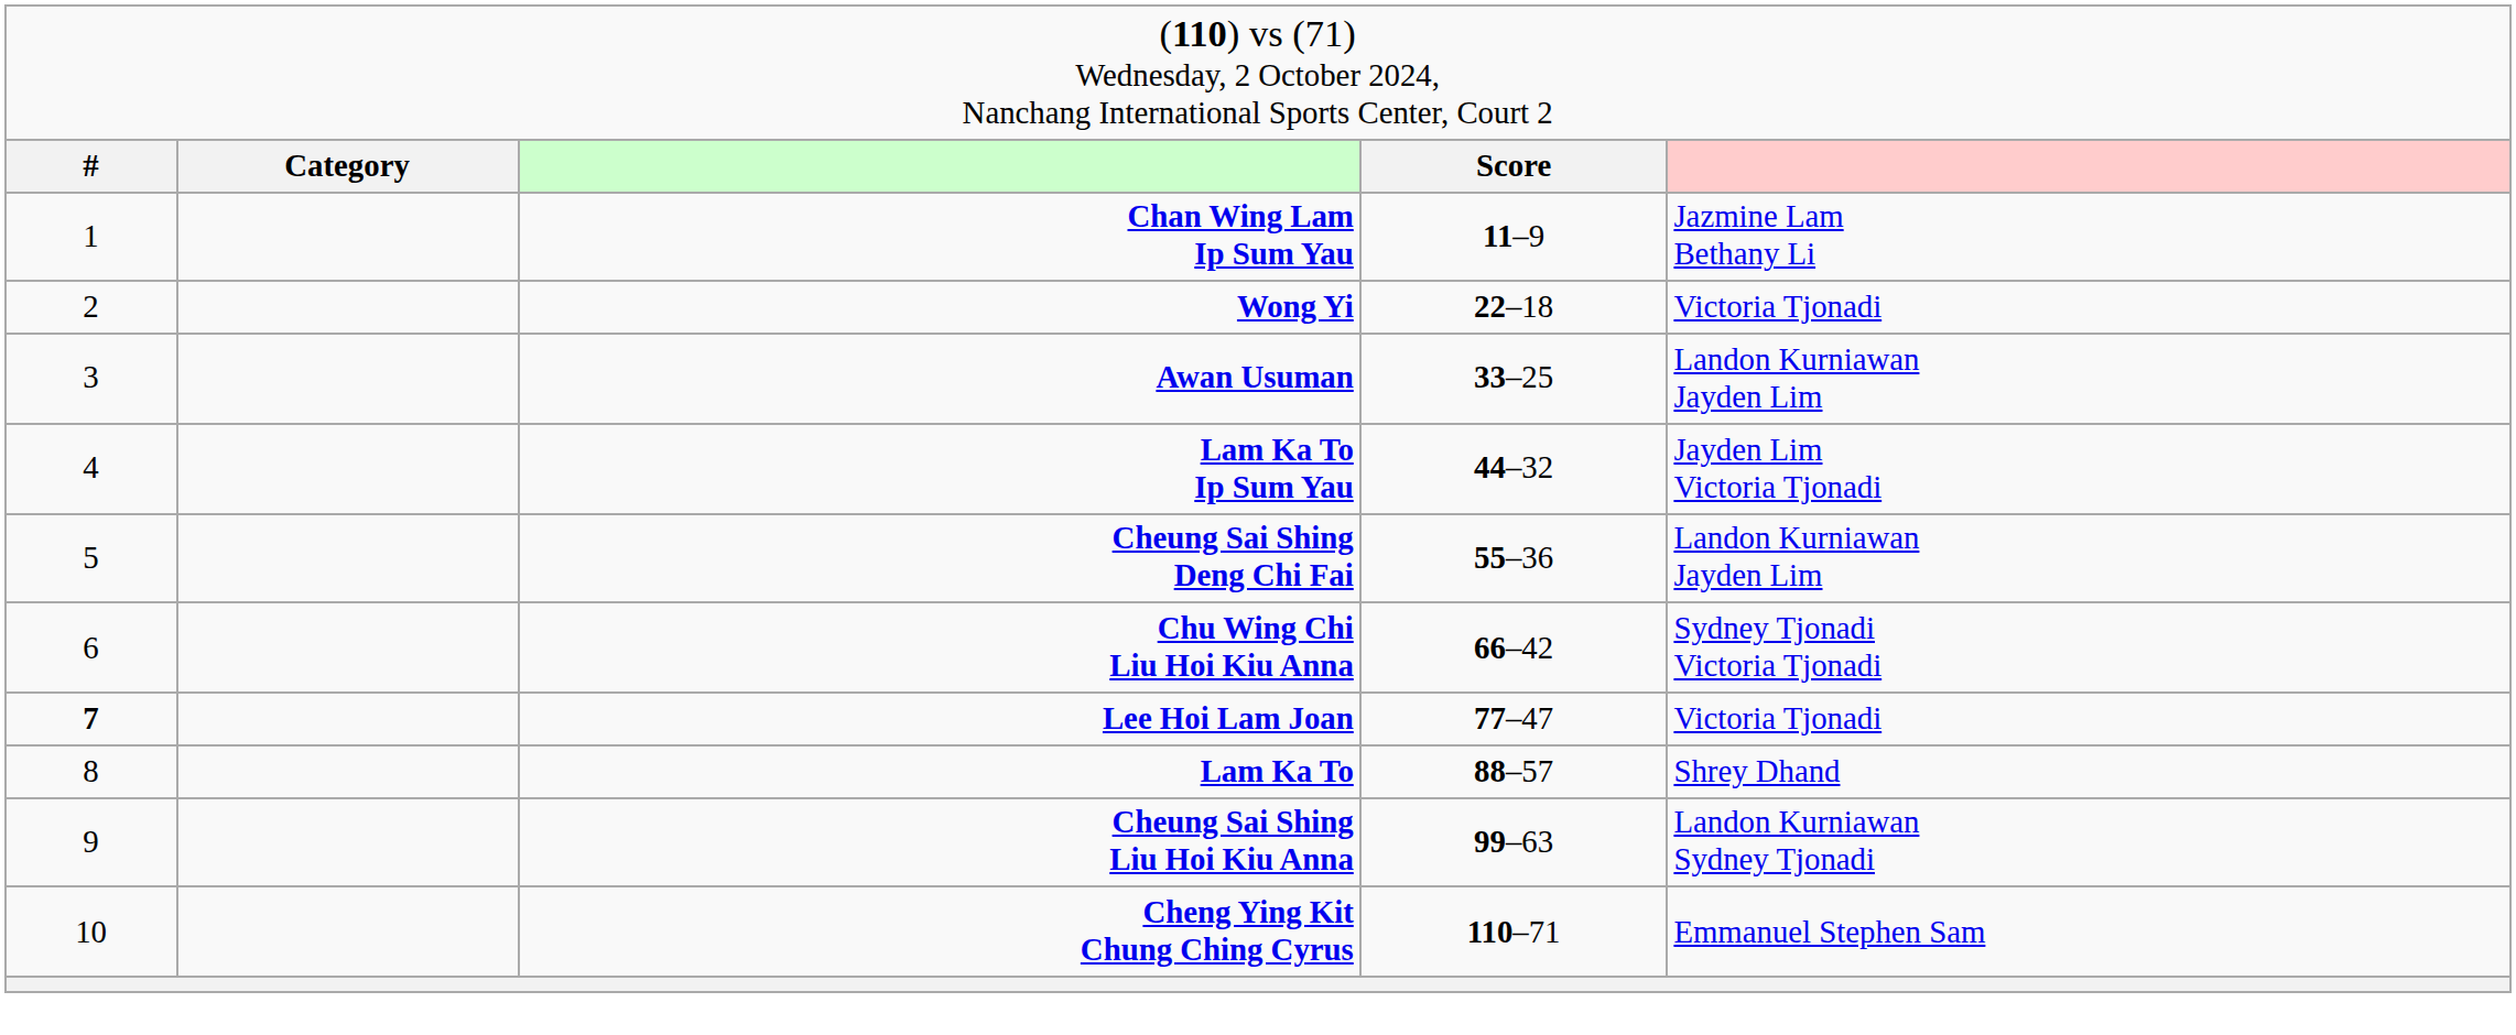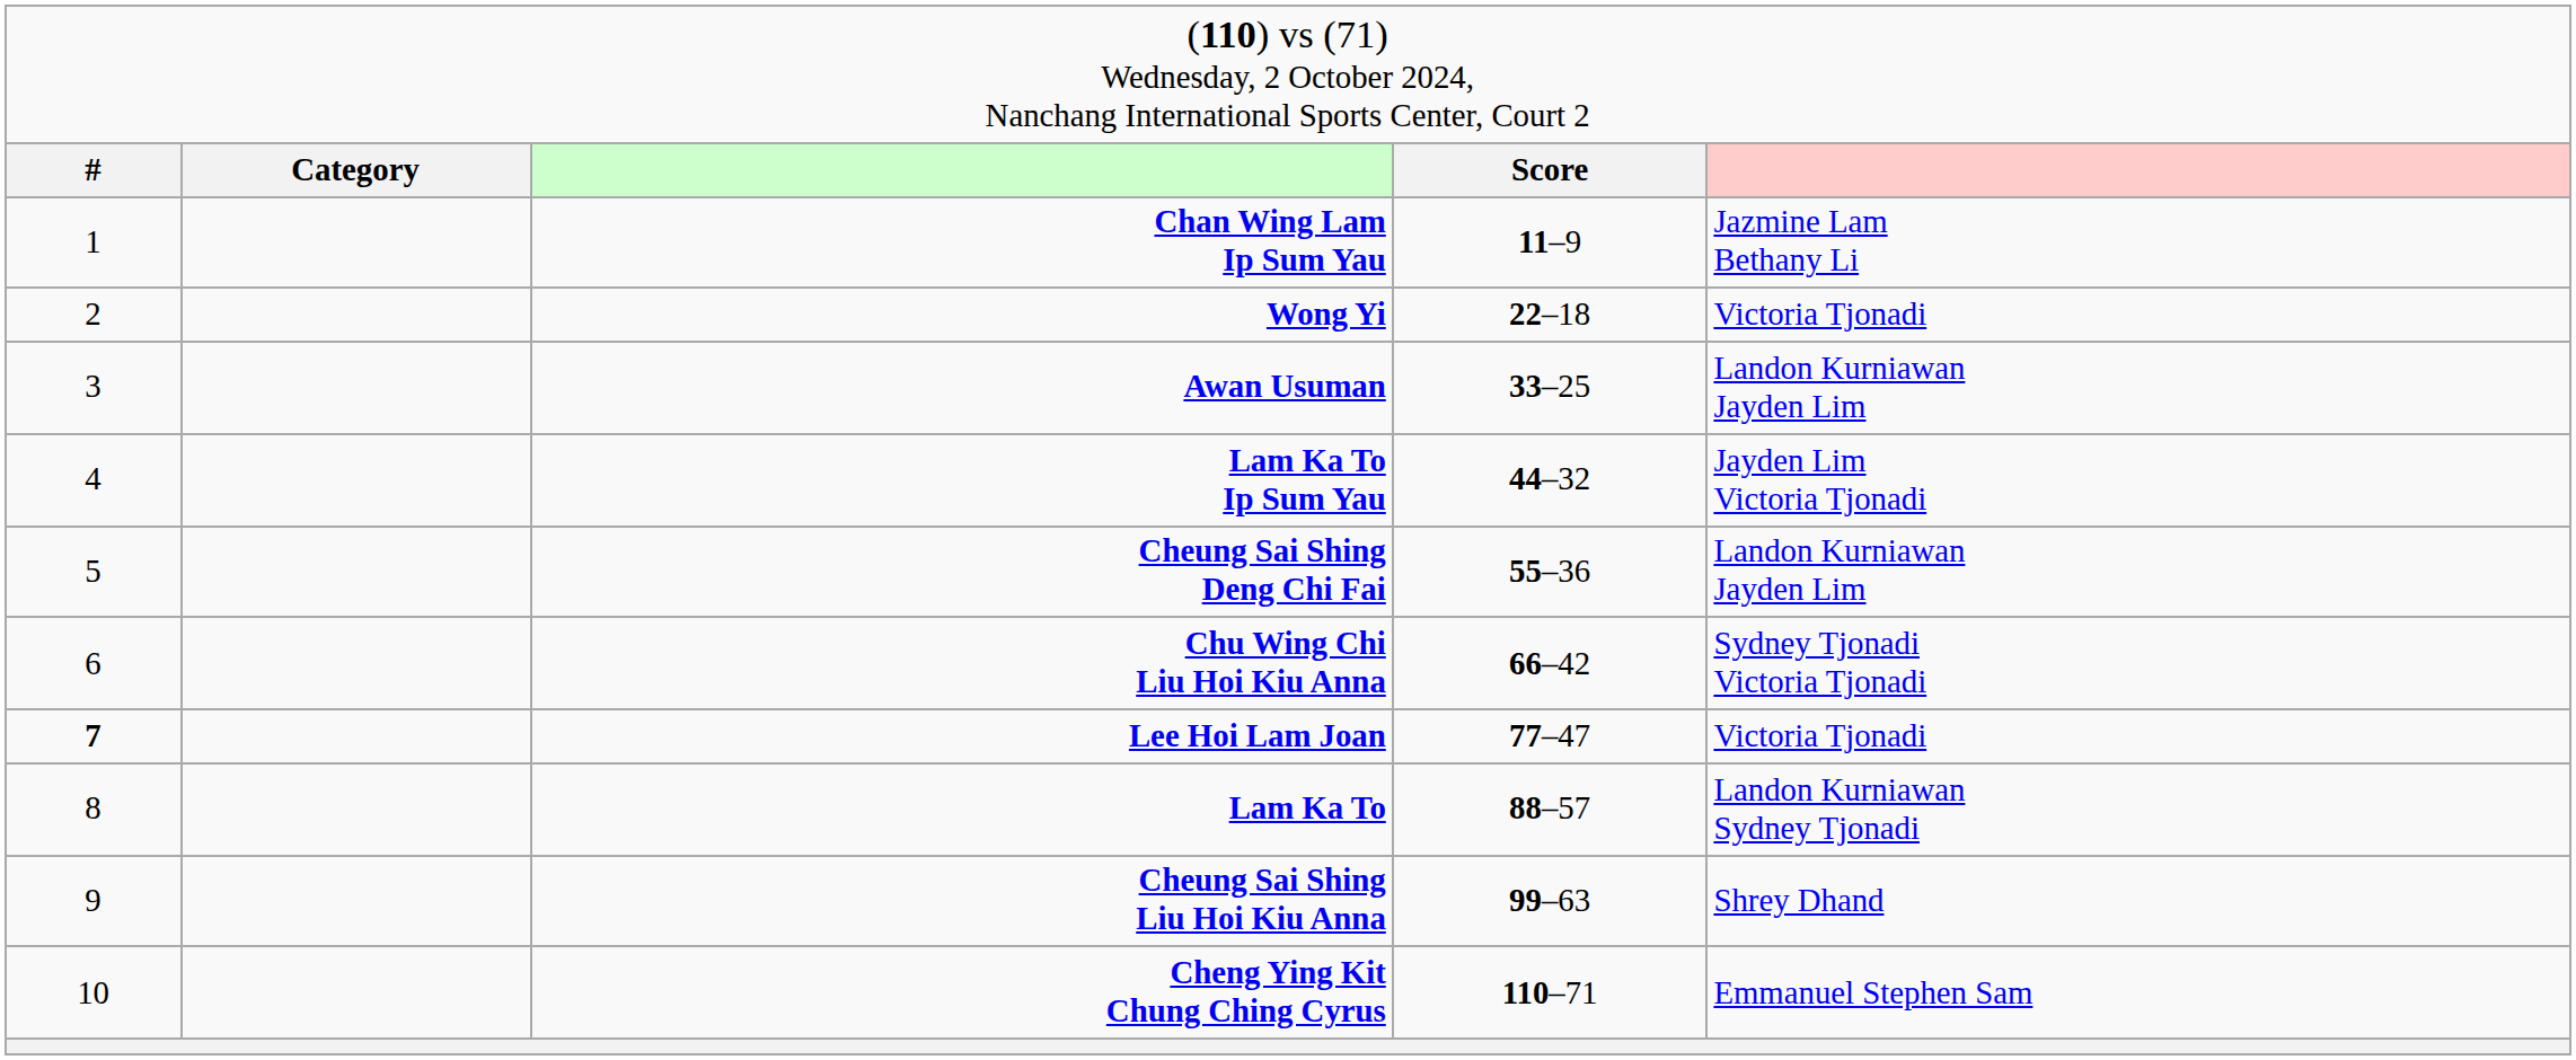Lam Ka To | column 5: Shrey Dhand -> Landon Kurniawan Sydney Tjonadi
Cheung Sai Shing Liu Hoi Kiu Anna | column 5: Landon Kurniawan Sydney Tjonadi -> Shrey Dhand
